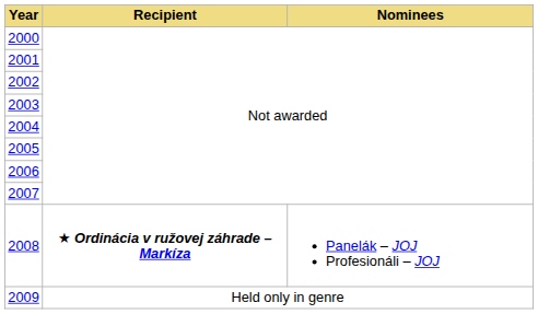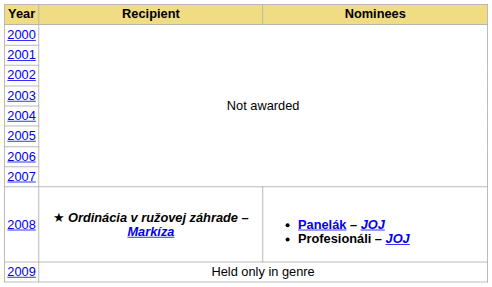2008 | Nominees: normal -> bold
